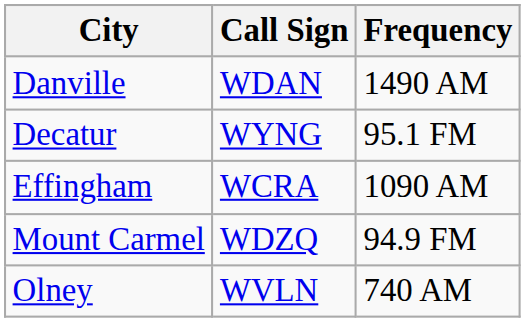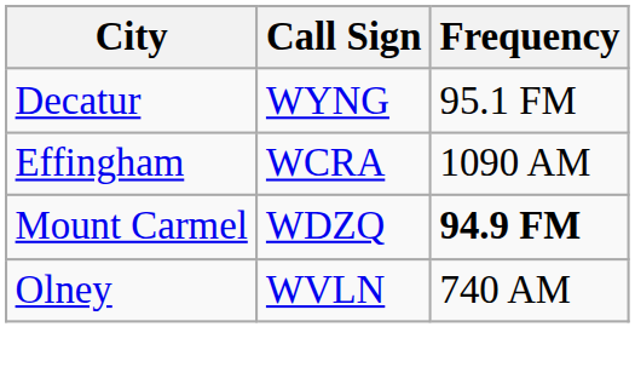- row: Danville | WDAN | 1490 AM
Mount Carmel | Frequency: normal -> bold
